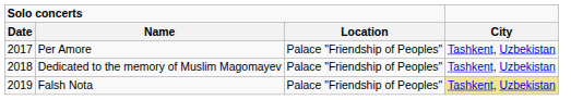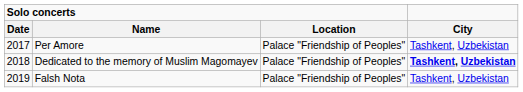Dedicated to the memory of Muslim Magomayev | City: normal -> bold
Falsh Nota | City: khaki background -> no background
